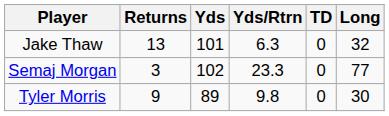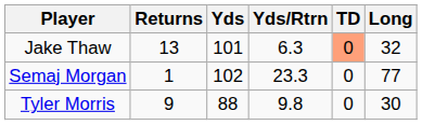Jake Thaw | TD: no background -> lightsalmon background
Semaj Morgan | Returns: 3 -> 1
Tyler Morris | Yds: 89 -> 88
